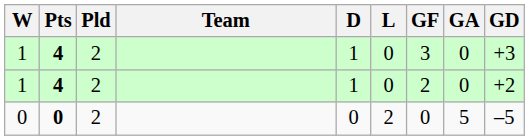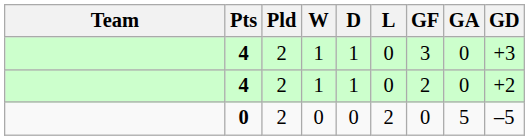columns swapped: Team <-> W
